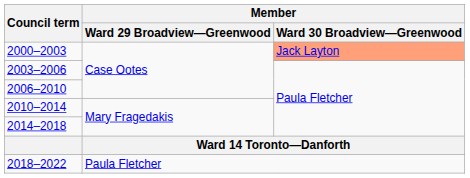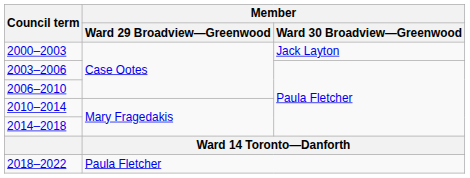2000–2003 | Member / Ward 30 Broadview—Greenwood: lightsalmon background -> no background
